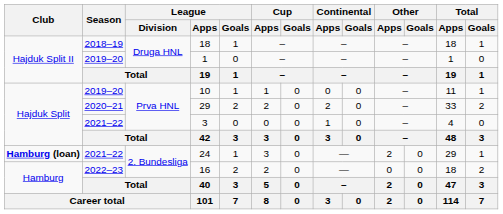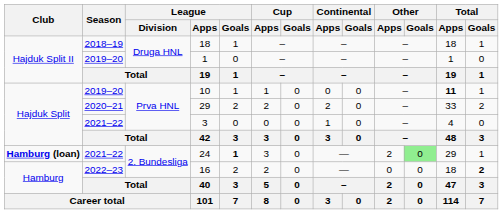10 | Total / Apps: normal -> bold
24 | League / Goals: normal -> bold
24 | Other / Goals: no background -> lightgreen background
16 | Total / Goals: normal -> bold
